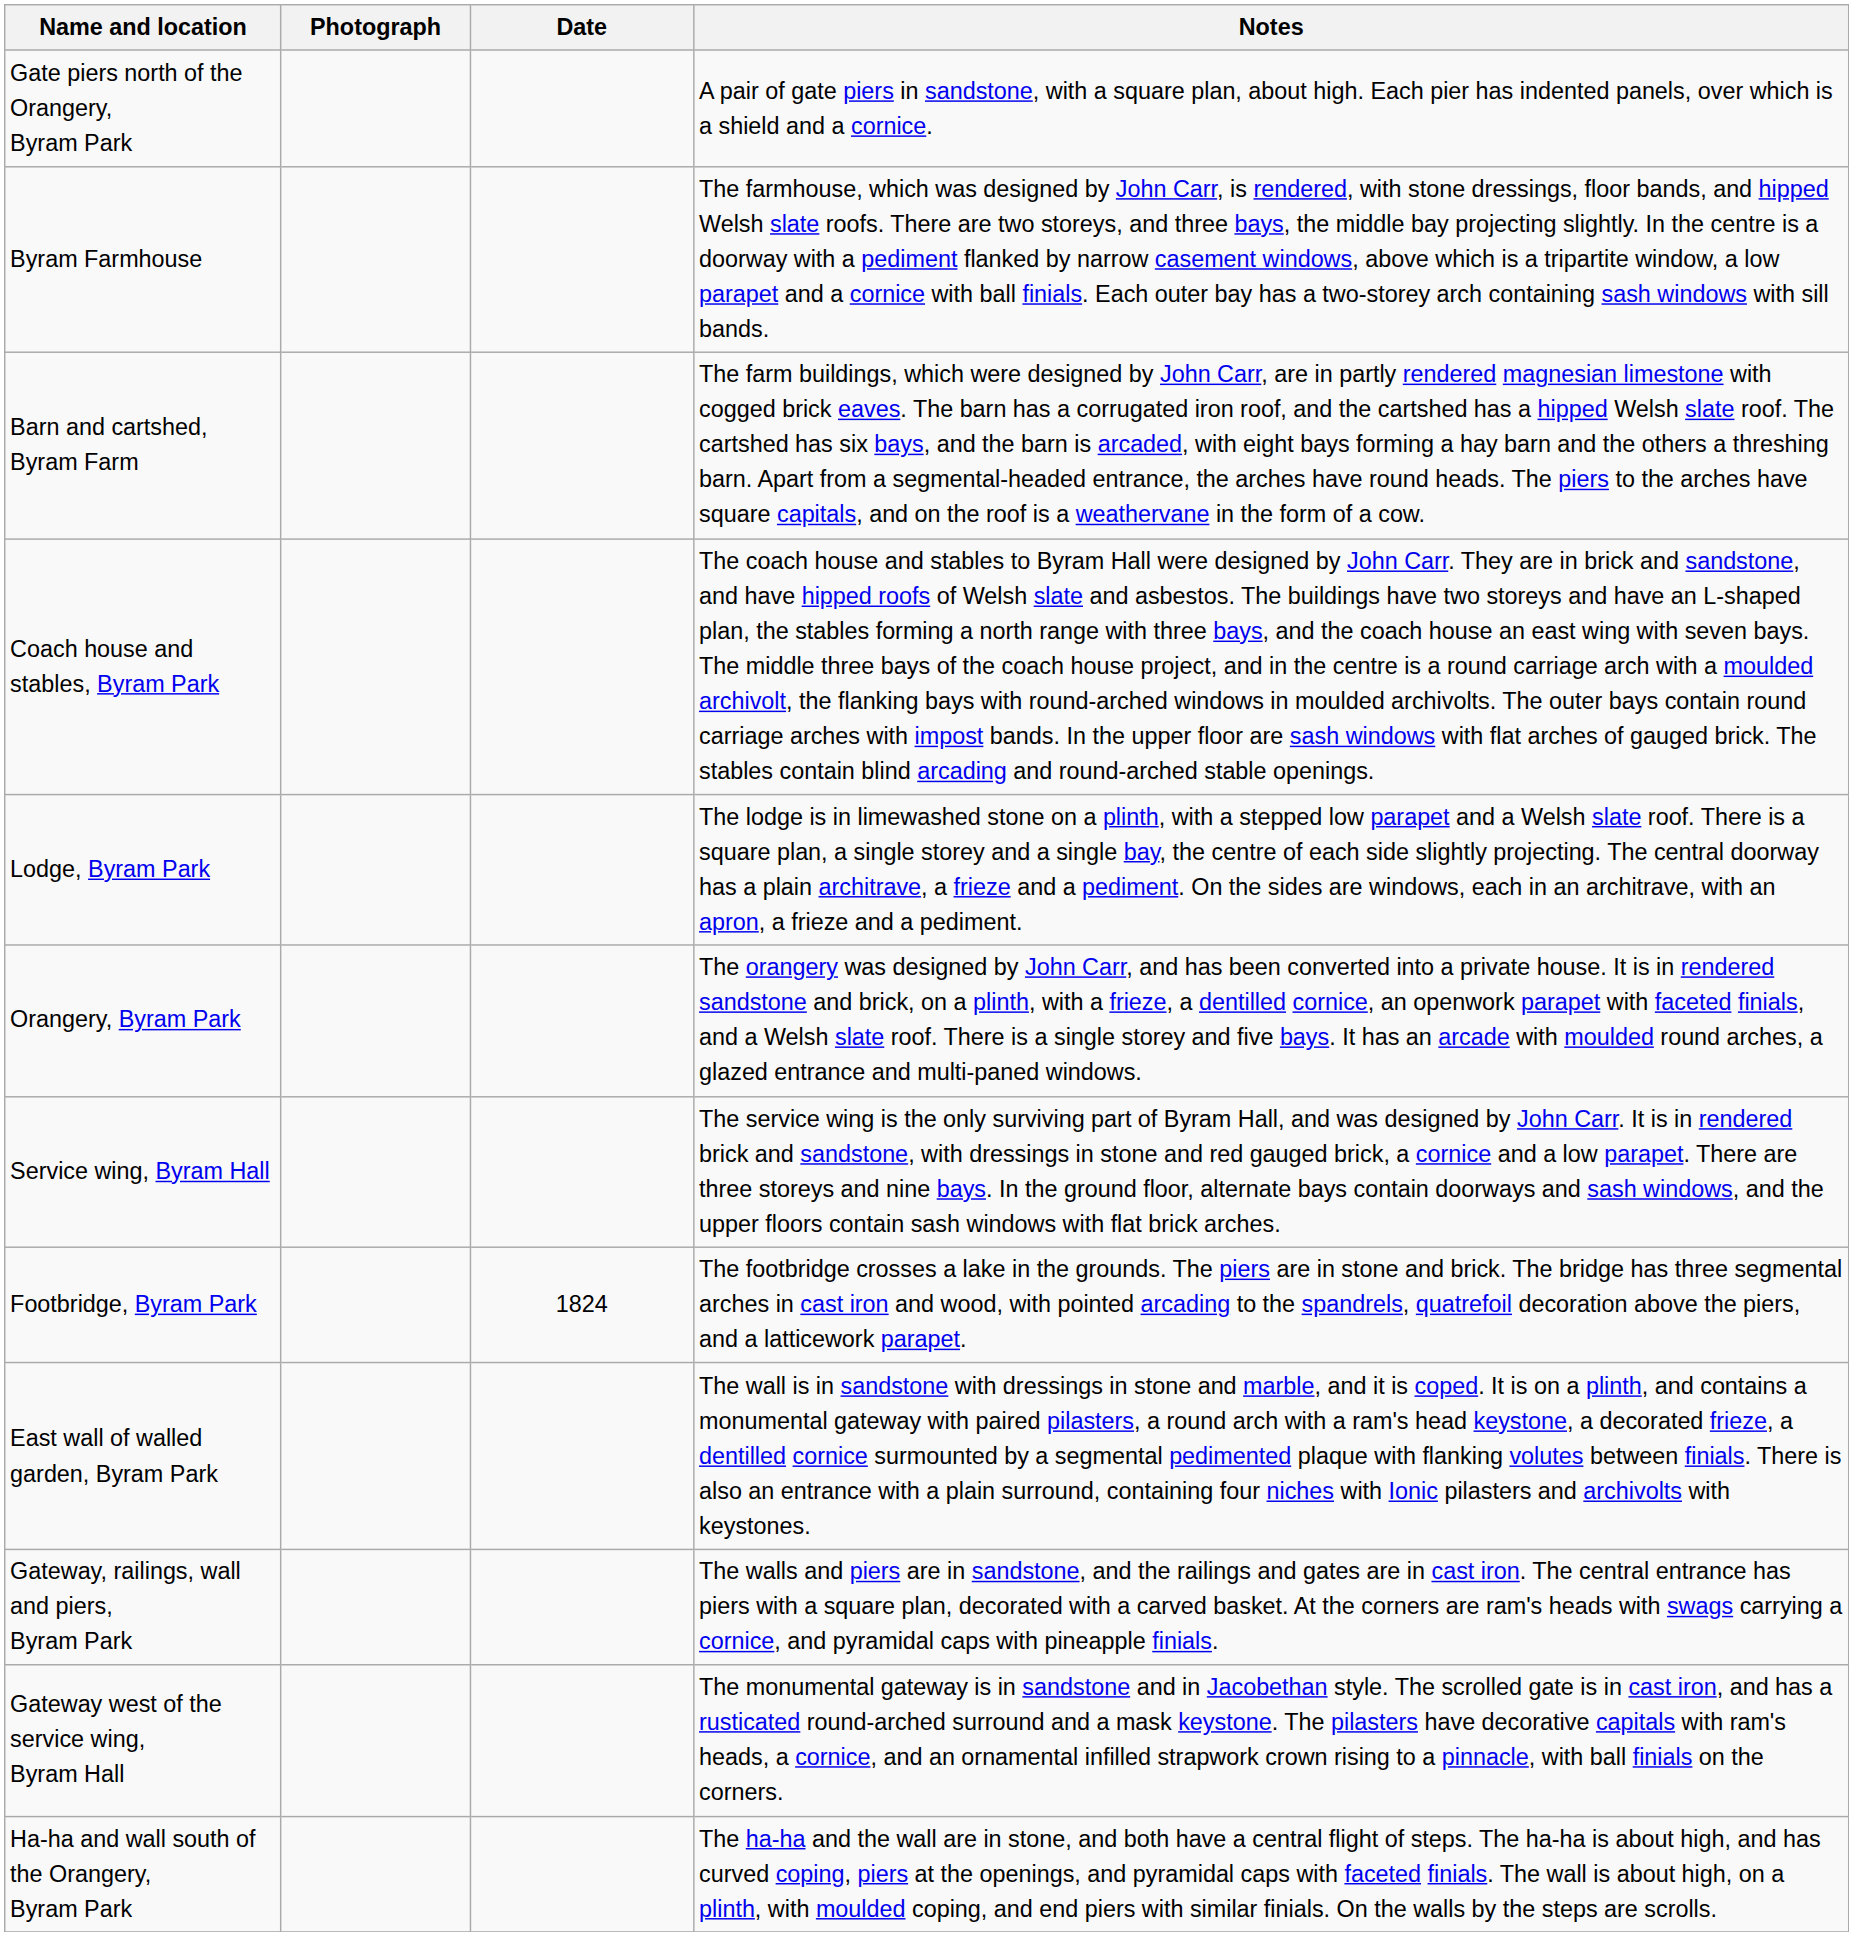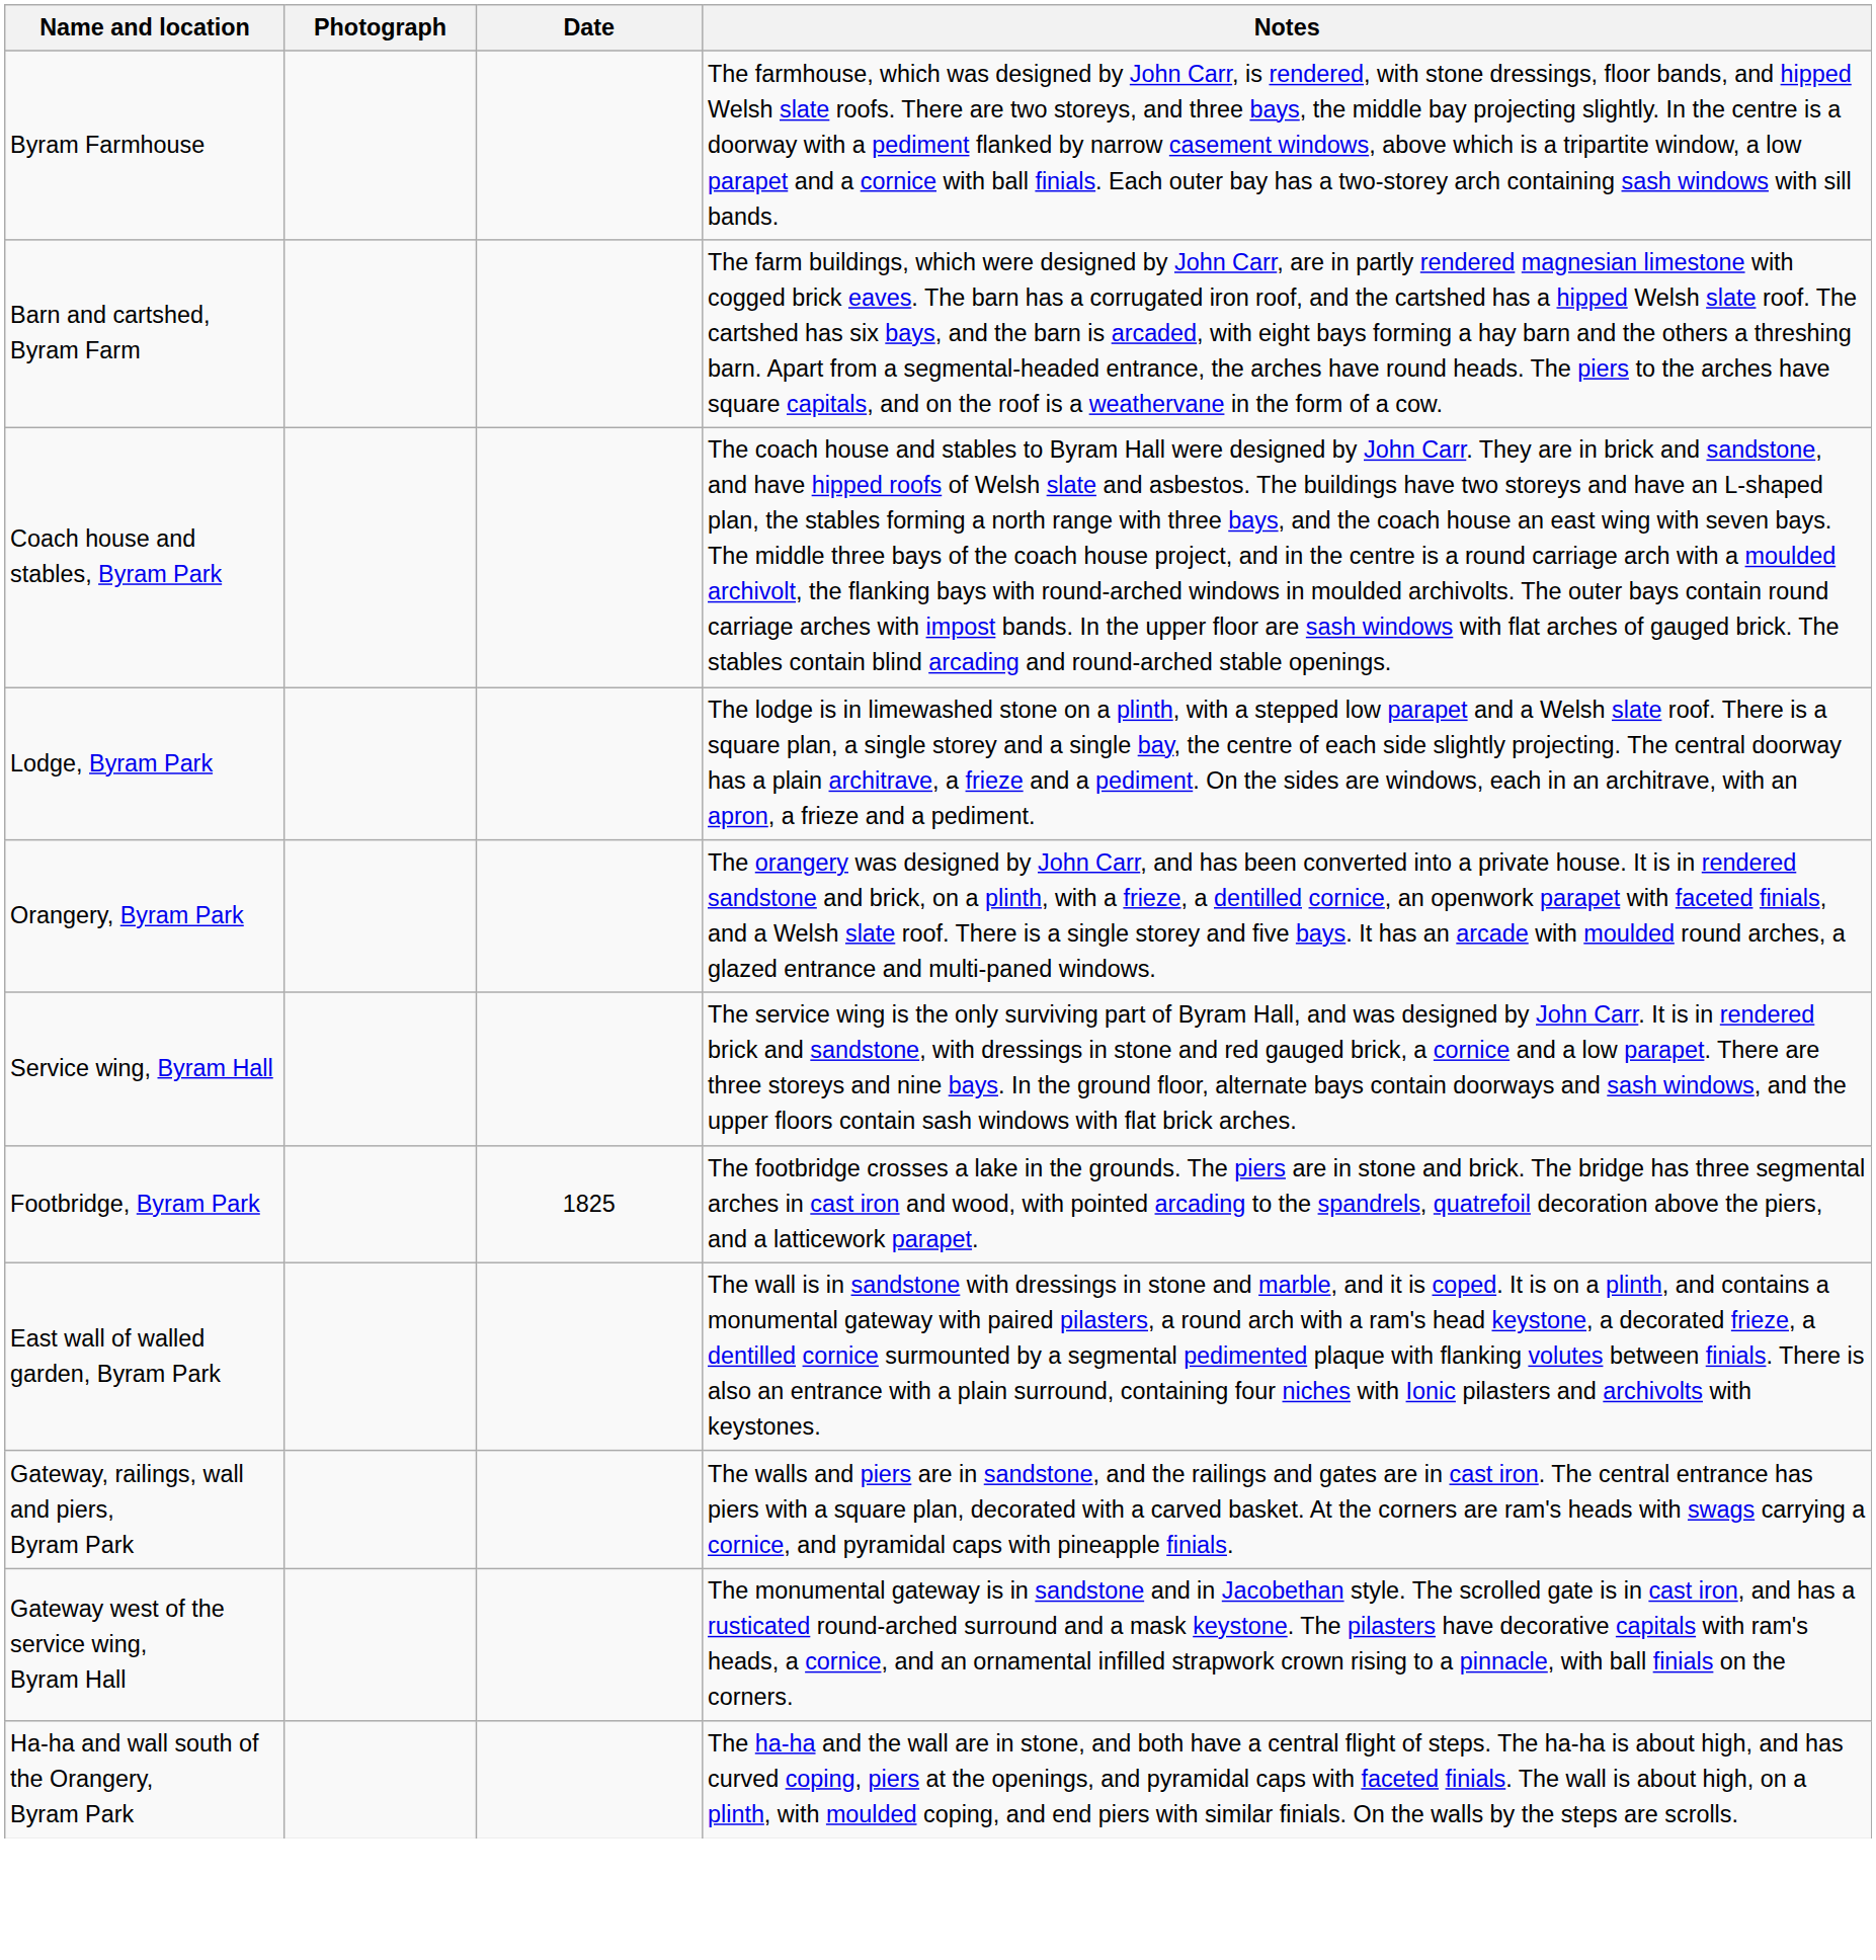- row: Gate piers north of the Orangery, Byram Park | A pair of gate piers in sandstone, with a square plan, about high. Each pier has indented panels, over which is a shield and a cornice.
Footbridge, Byram Park | Date: 1824 -> 1825
